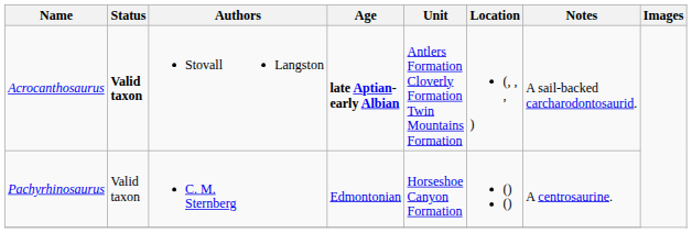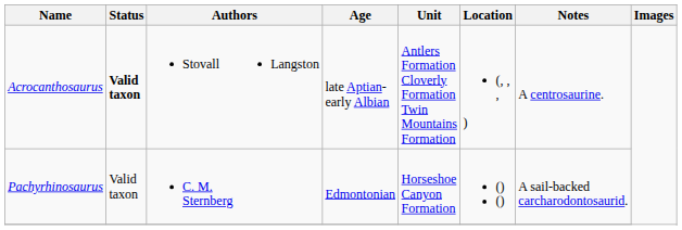Acrocanthosaurus | Age: bold -> normal
Acrocanthosaurus | Notes: A sail-backed carcharodontosaurid. -> A centrosaurine.
Pachyrhinosaurus | Notes: A centrosaurine. -> A sail-backed carcharodontosaurid.
